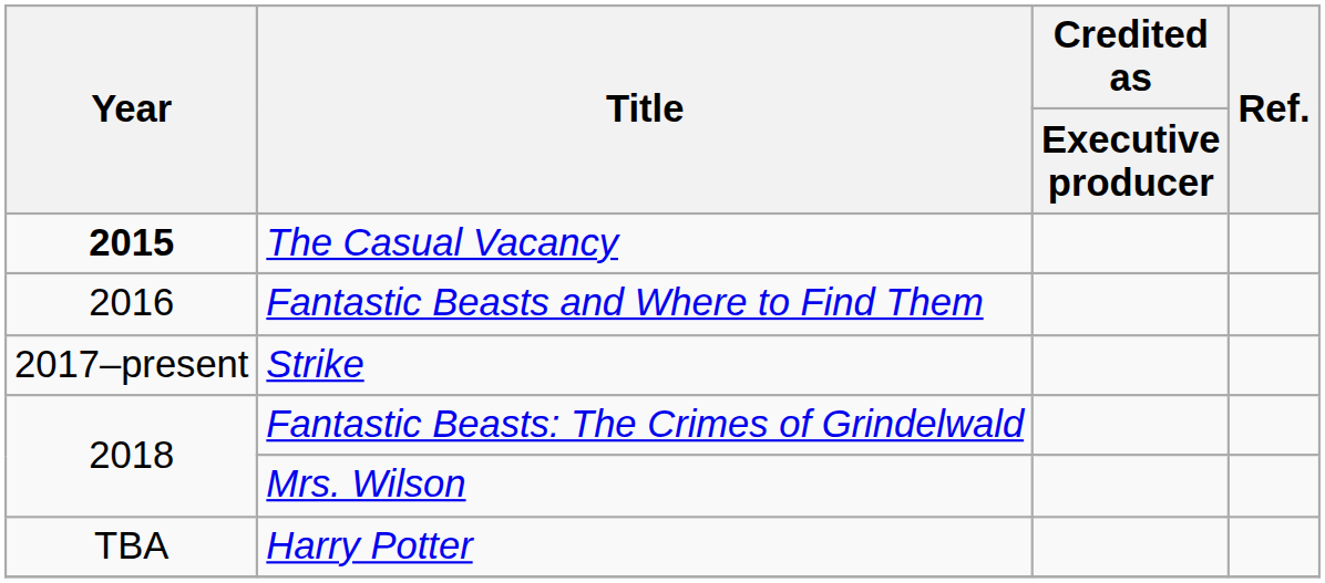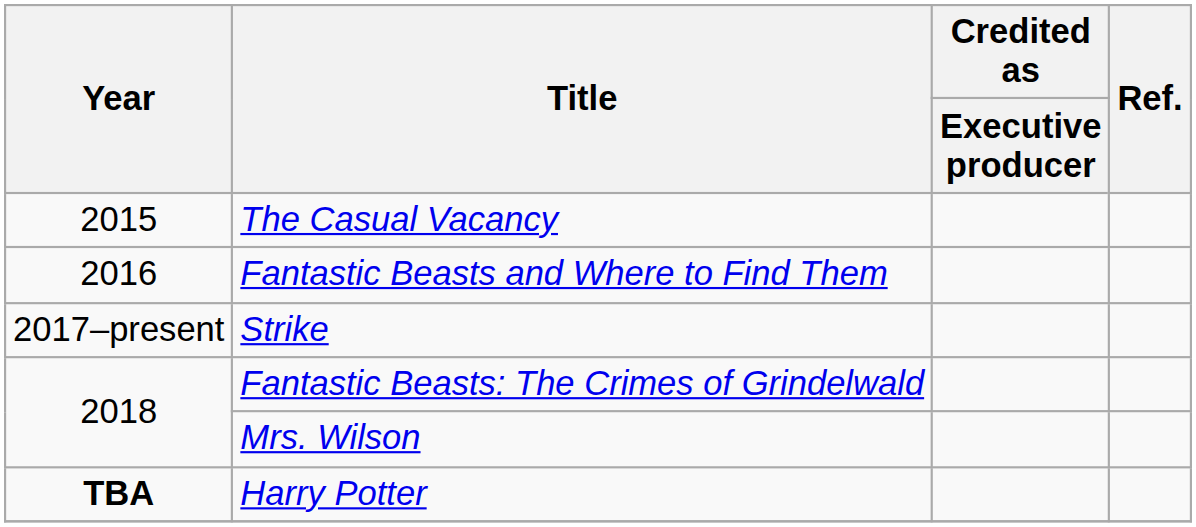The Casual Vacancy | Year: bold -> normal
Harry Potter | Year: normal -> bold
